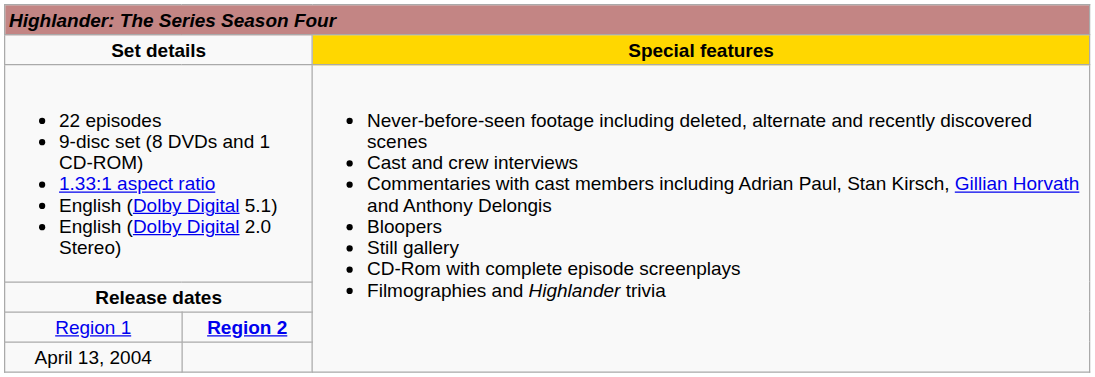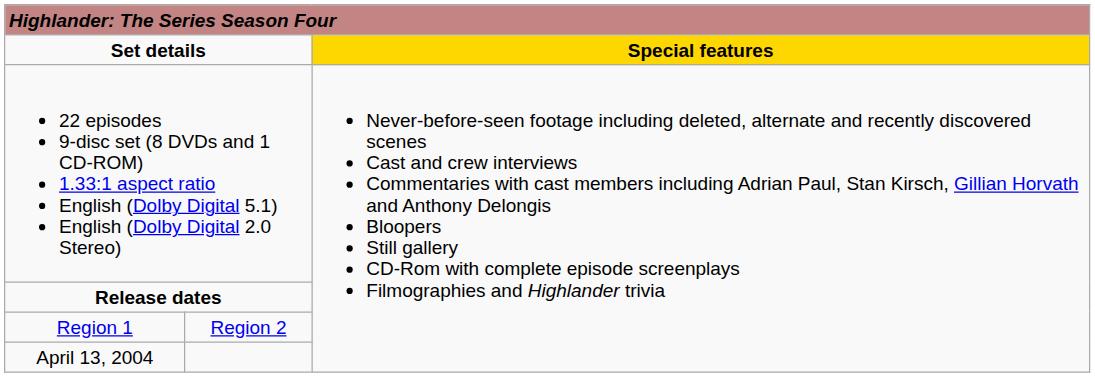Region 1 | column 2: bold -> normal
